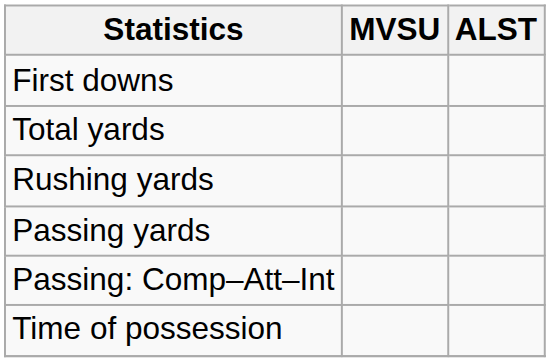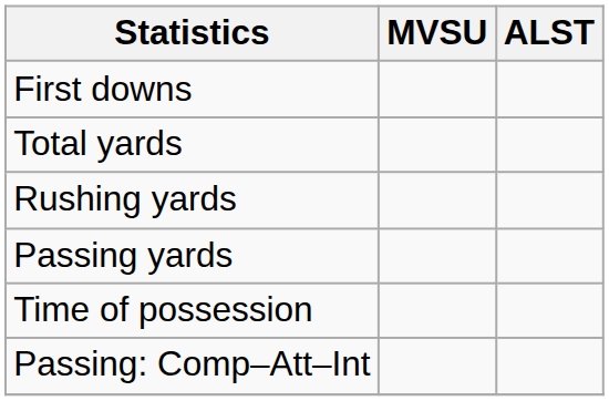rows swapped: Passing: Comp–Att–Int <-> Time of possession
